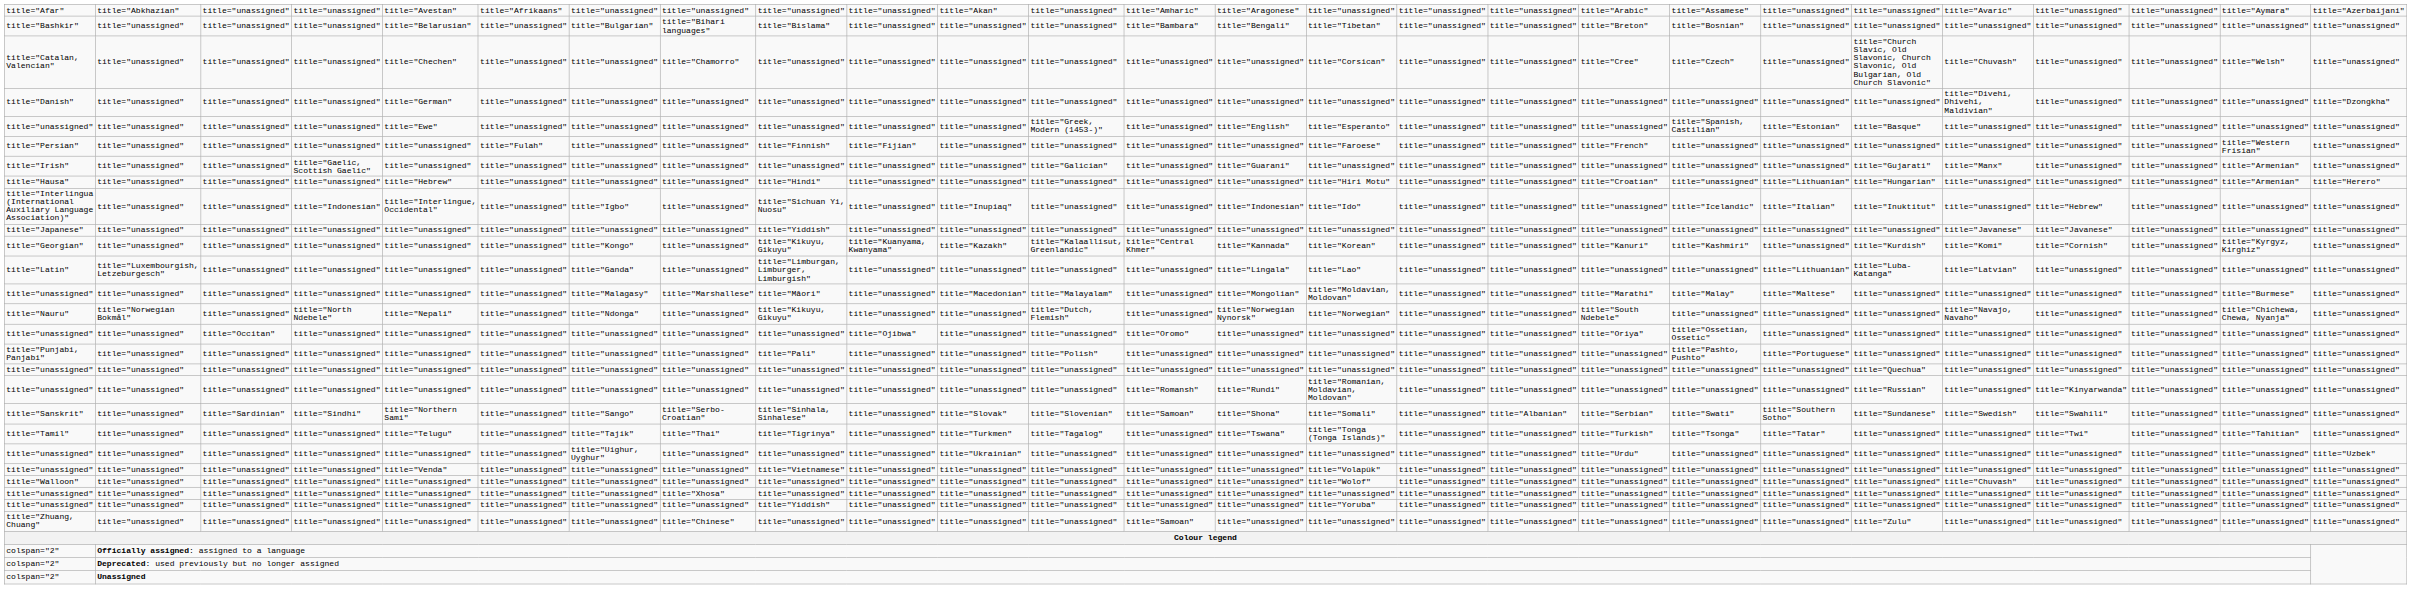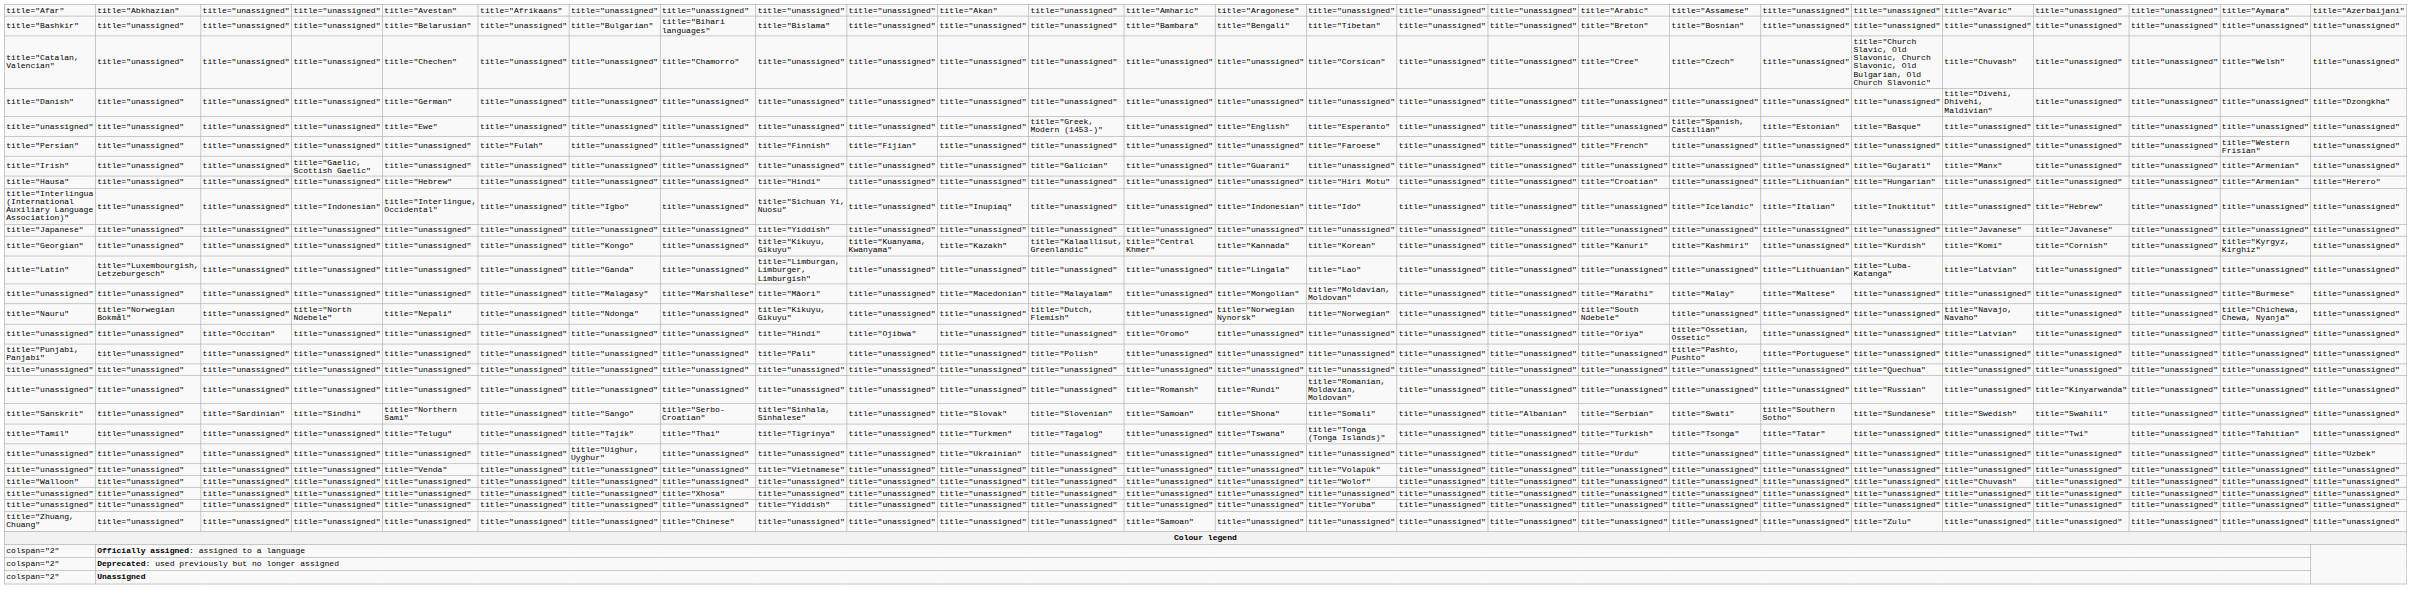title="unassigned" / title="Occitan" | column 9: title="unassigned" -> title="Hindi"
title="unassigned" / title="Occitan" | column 22: title="unassigned" -> title="Latvian"
